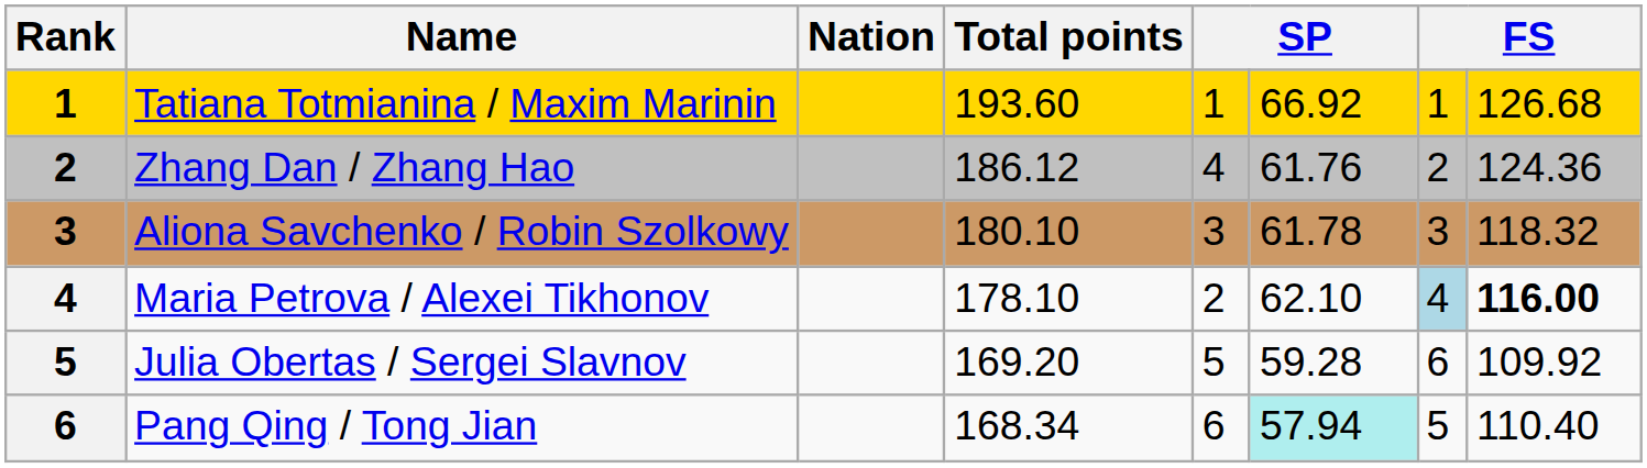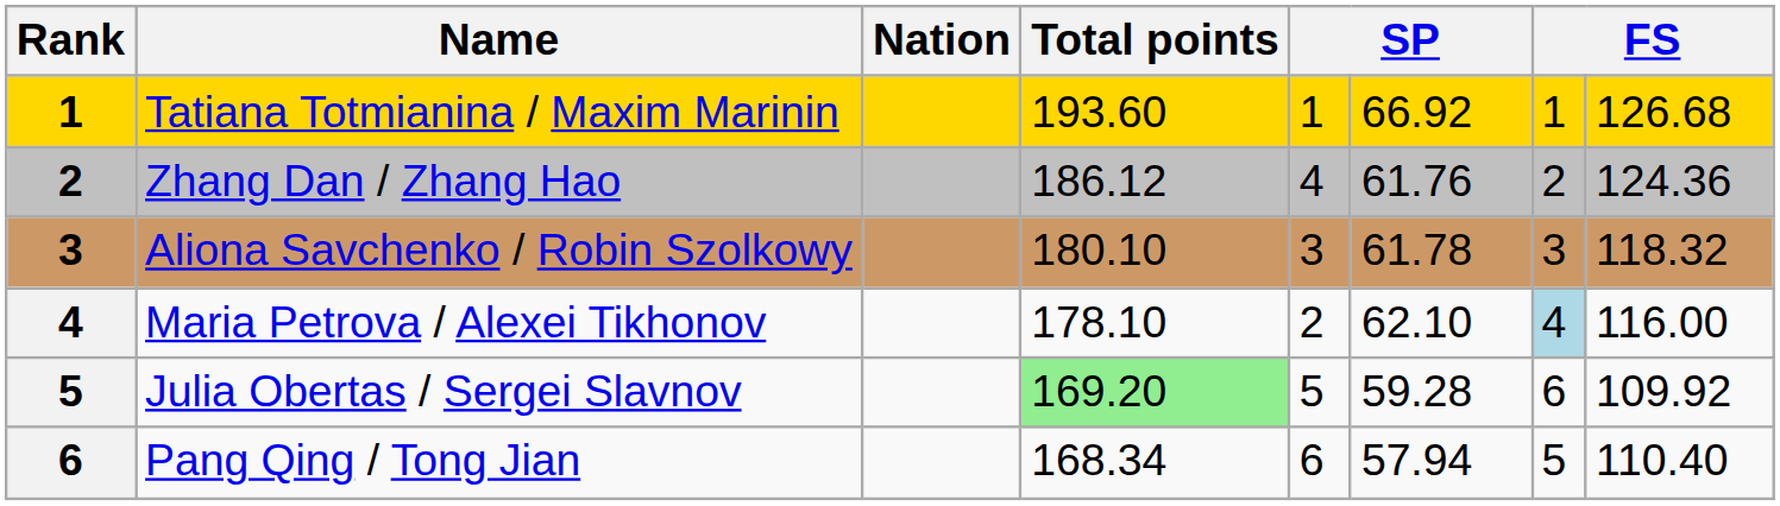Maria Petrova / Alexei Tikhonov | column 8: bold -> normal
Julia Obertas / Sergei Slavnov | Total points: no background -> lightgreen background
Pang Qing / Tong Jian | column 6: paleturquoise background -> no background
